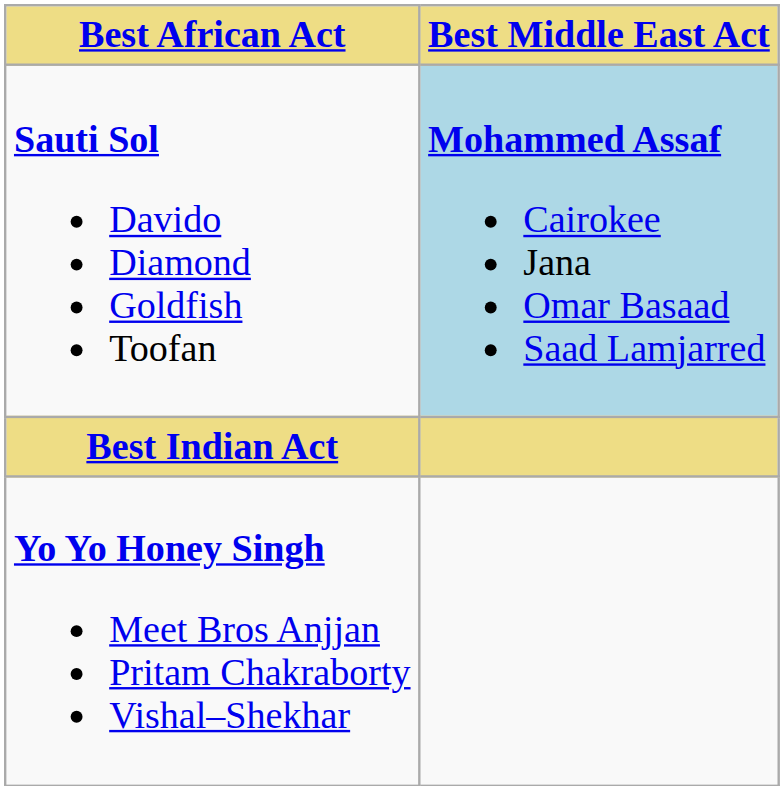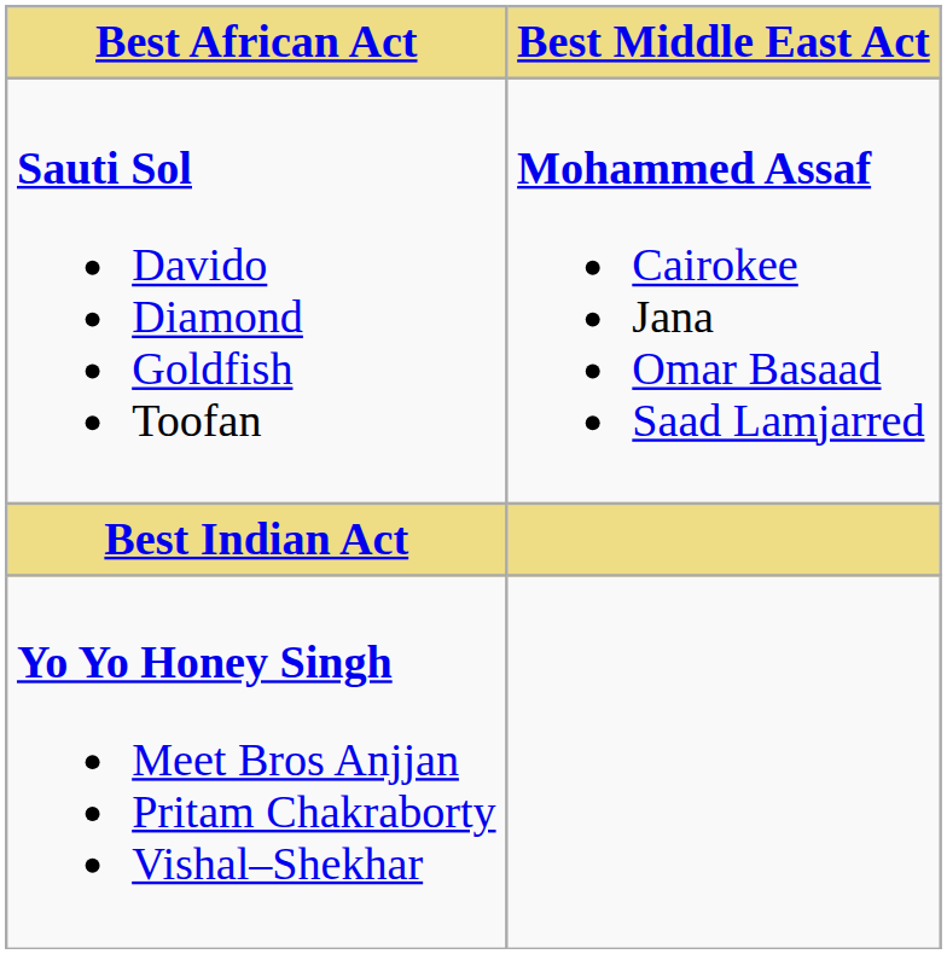Sauti Sol Davido Diamond Goldfish Toofan | Best Middle East Act: lightblue background -> no background
